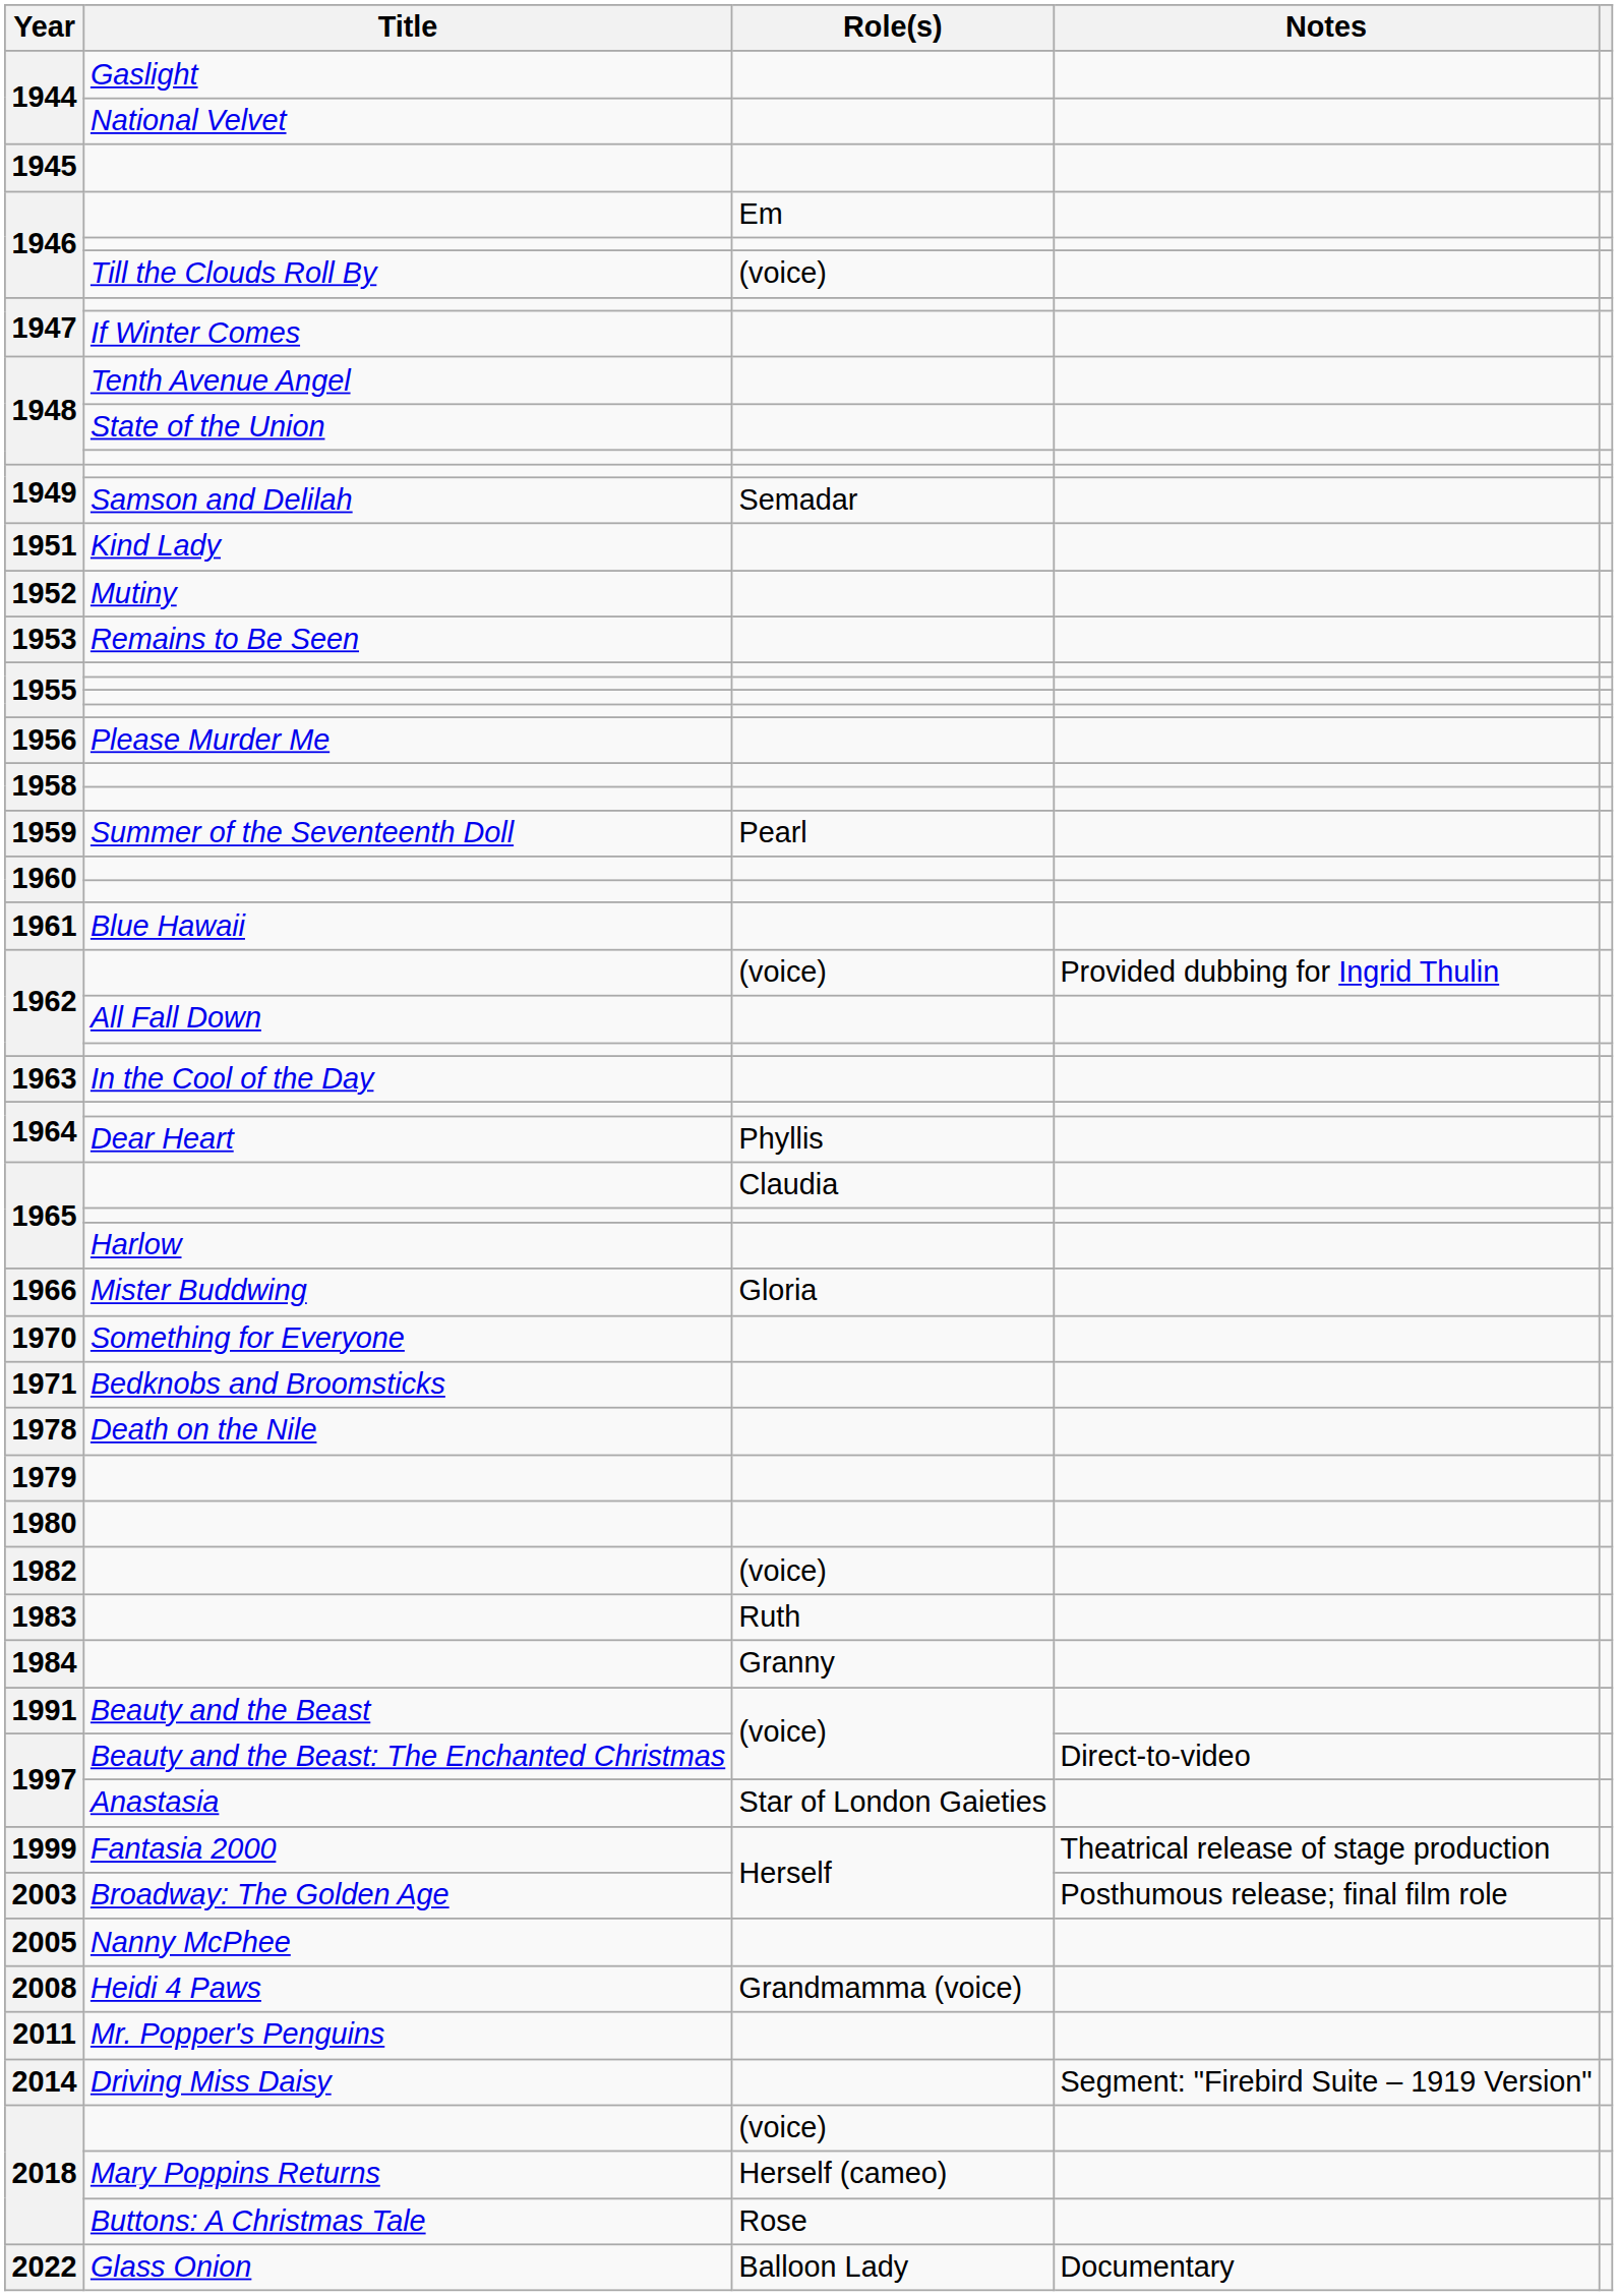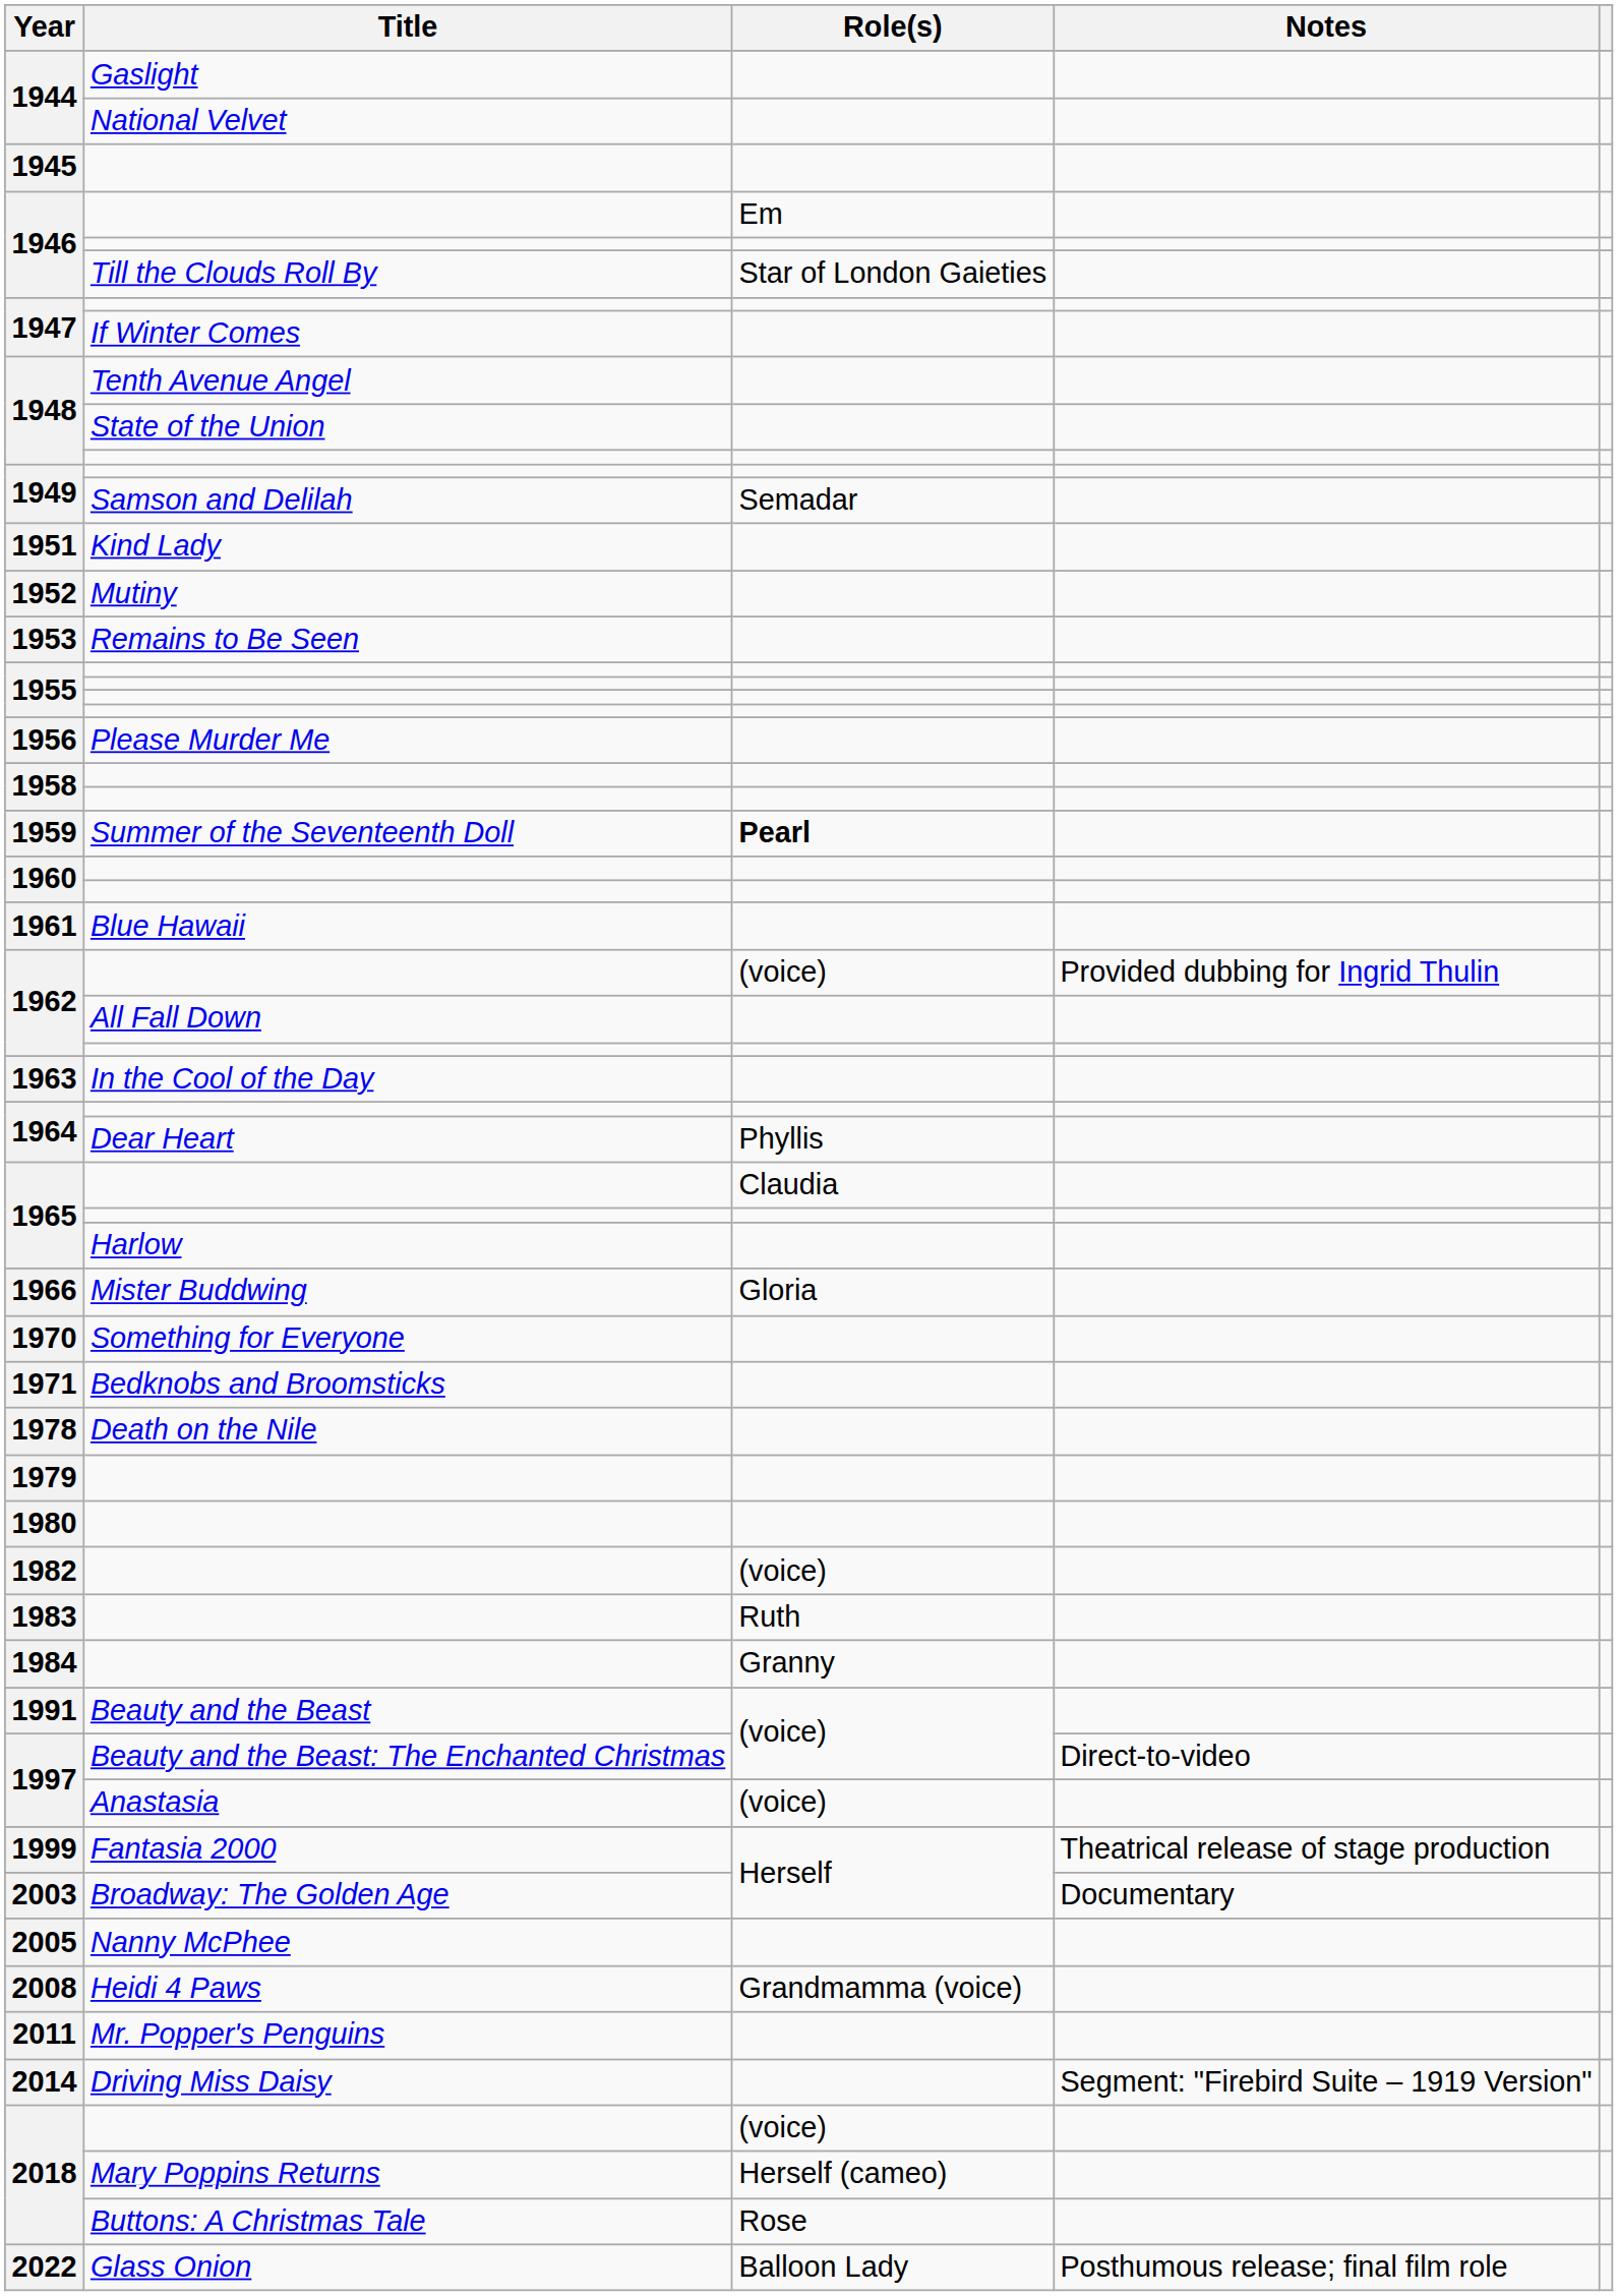1946 / Till the Clouds Roll By | Role(s): (voice) -> Star of London Gaieties
1959 | Role(s): normal -> bold
1997 / Anastasia | Role(s): Star of London Gaieties -> (voice)
2003 | Notes: Posthumous release; final film role -> Documentary
2022 | Notes: Documentary -> Posthumous release; final film role
